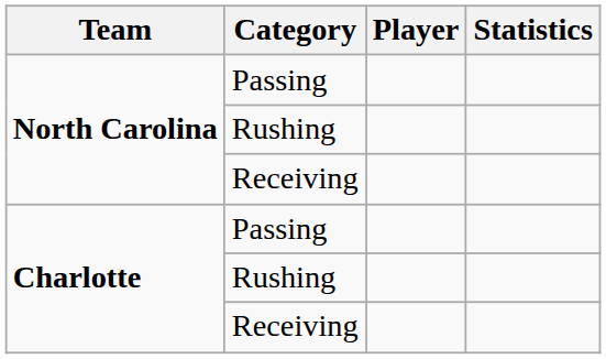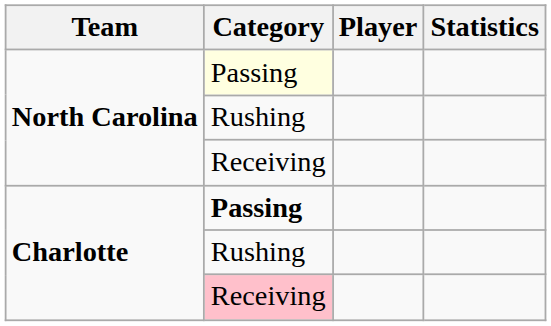North Carolina / Passing | Category: no background -> lightyellow background
Charlotte / Passing | Category: normal -> bold
Charlotte / Receiving | Category: no background -> pink background
